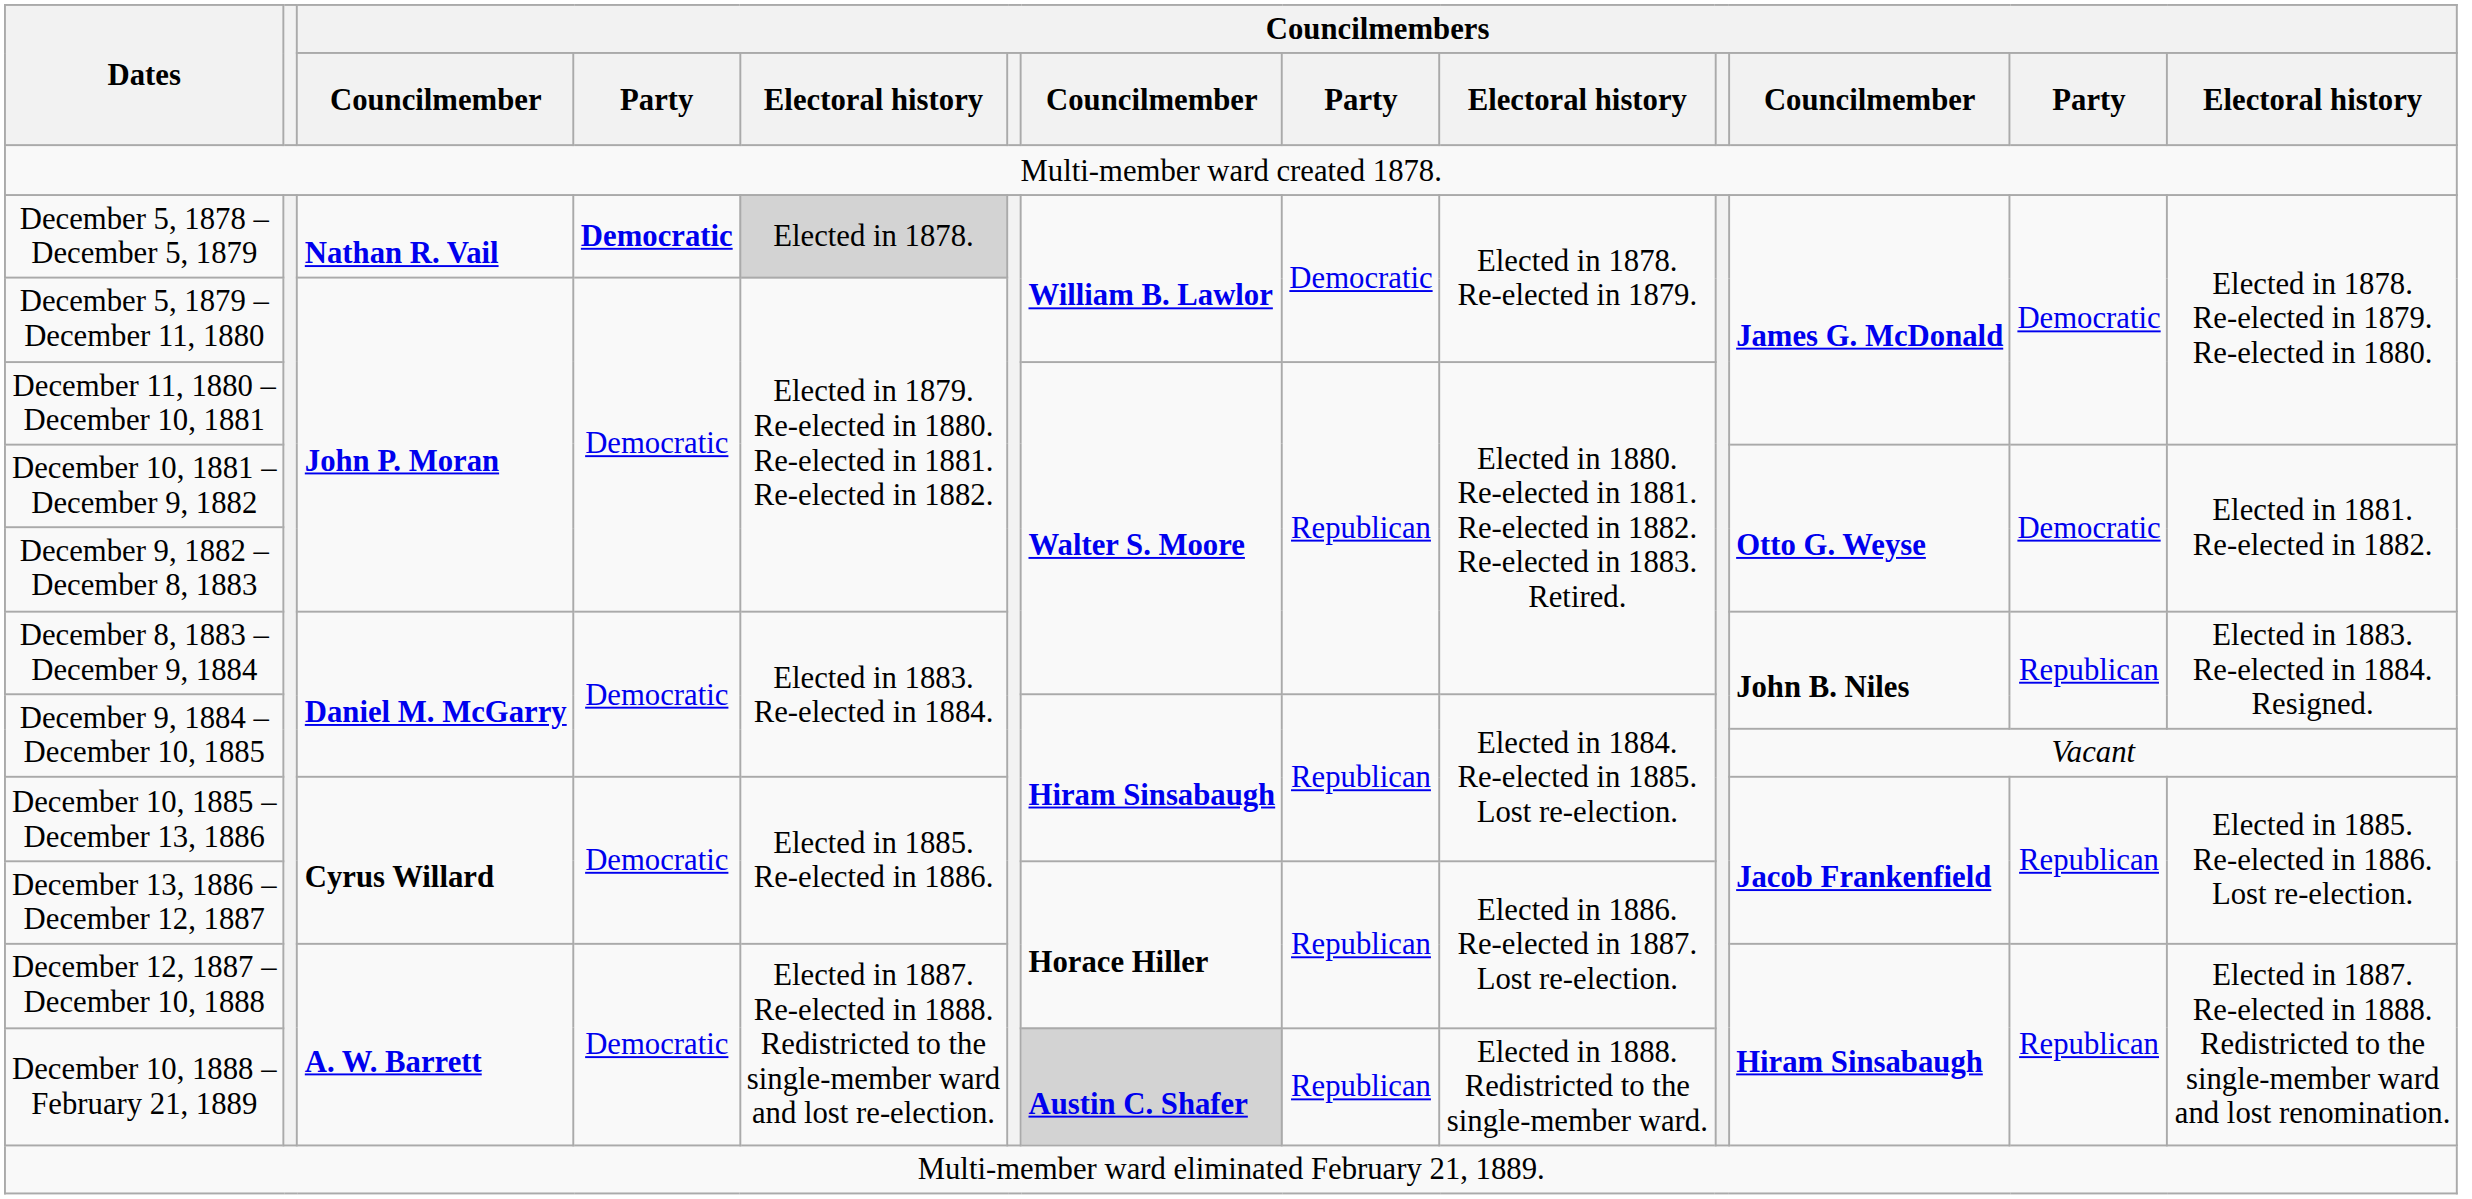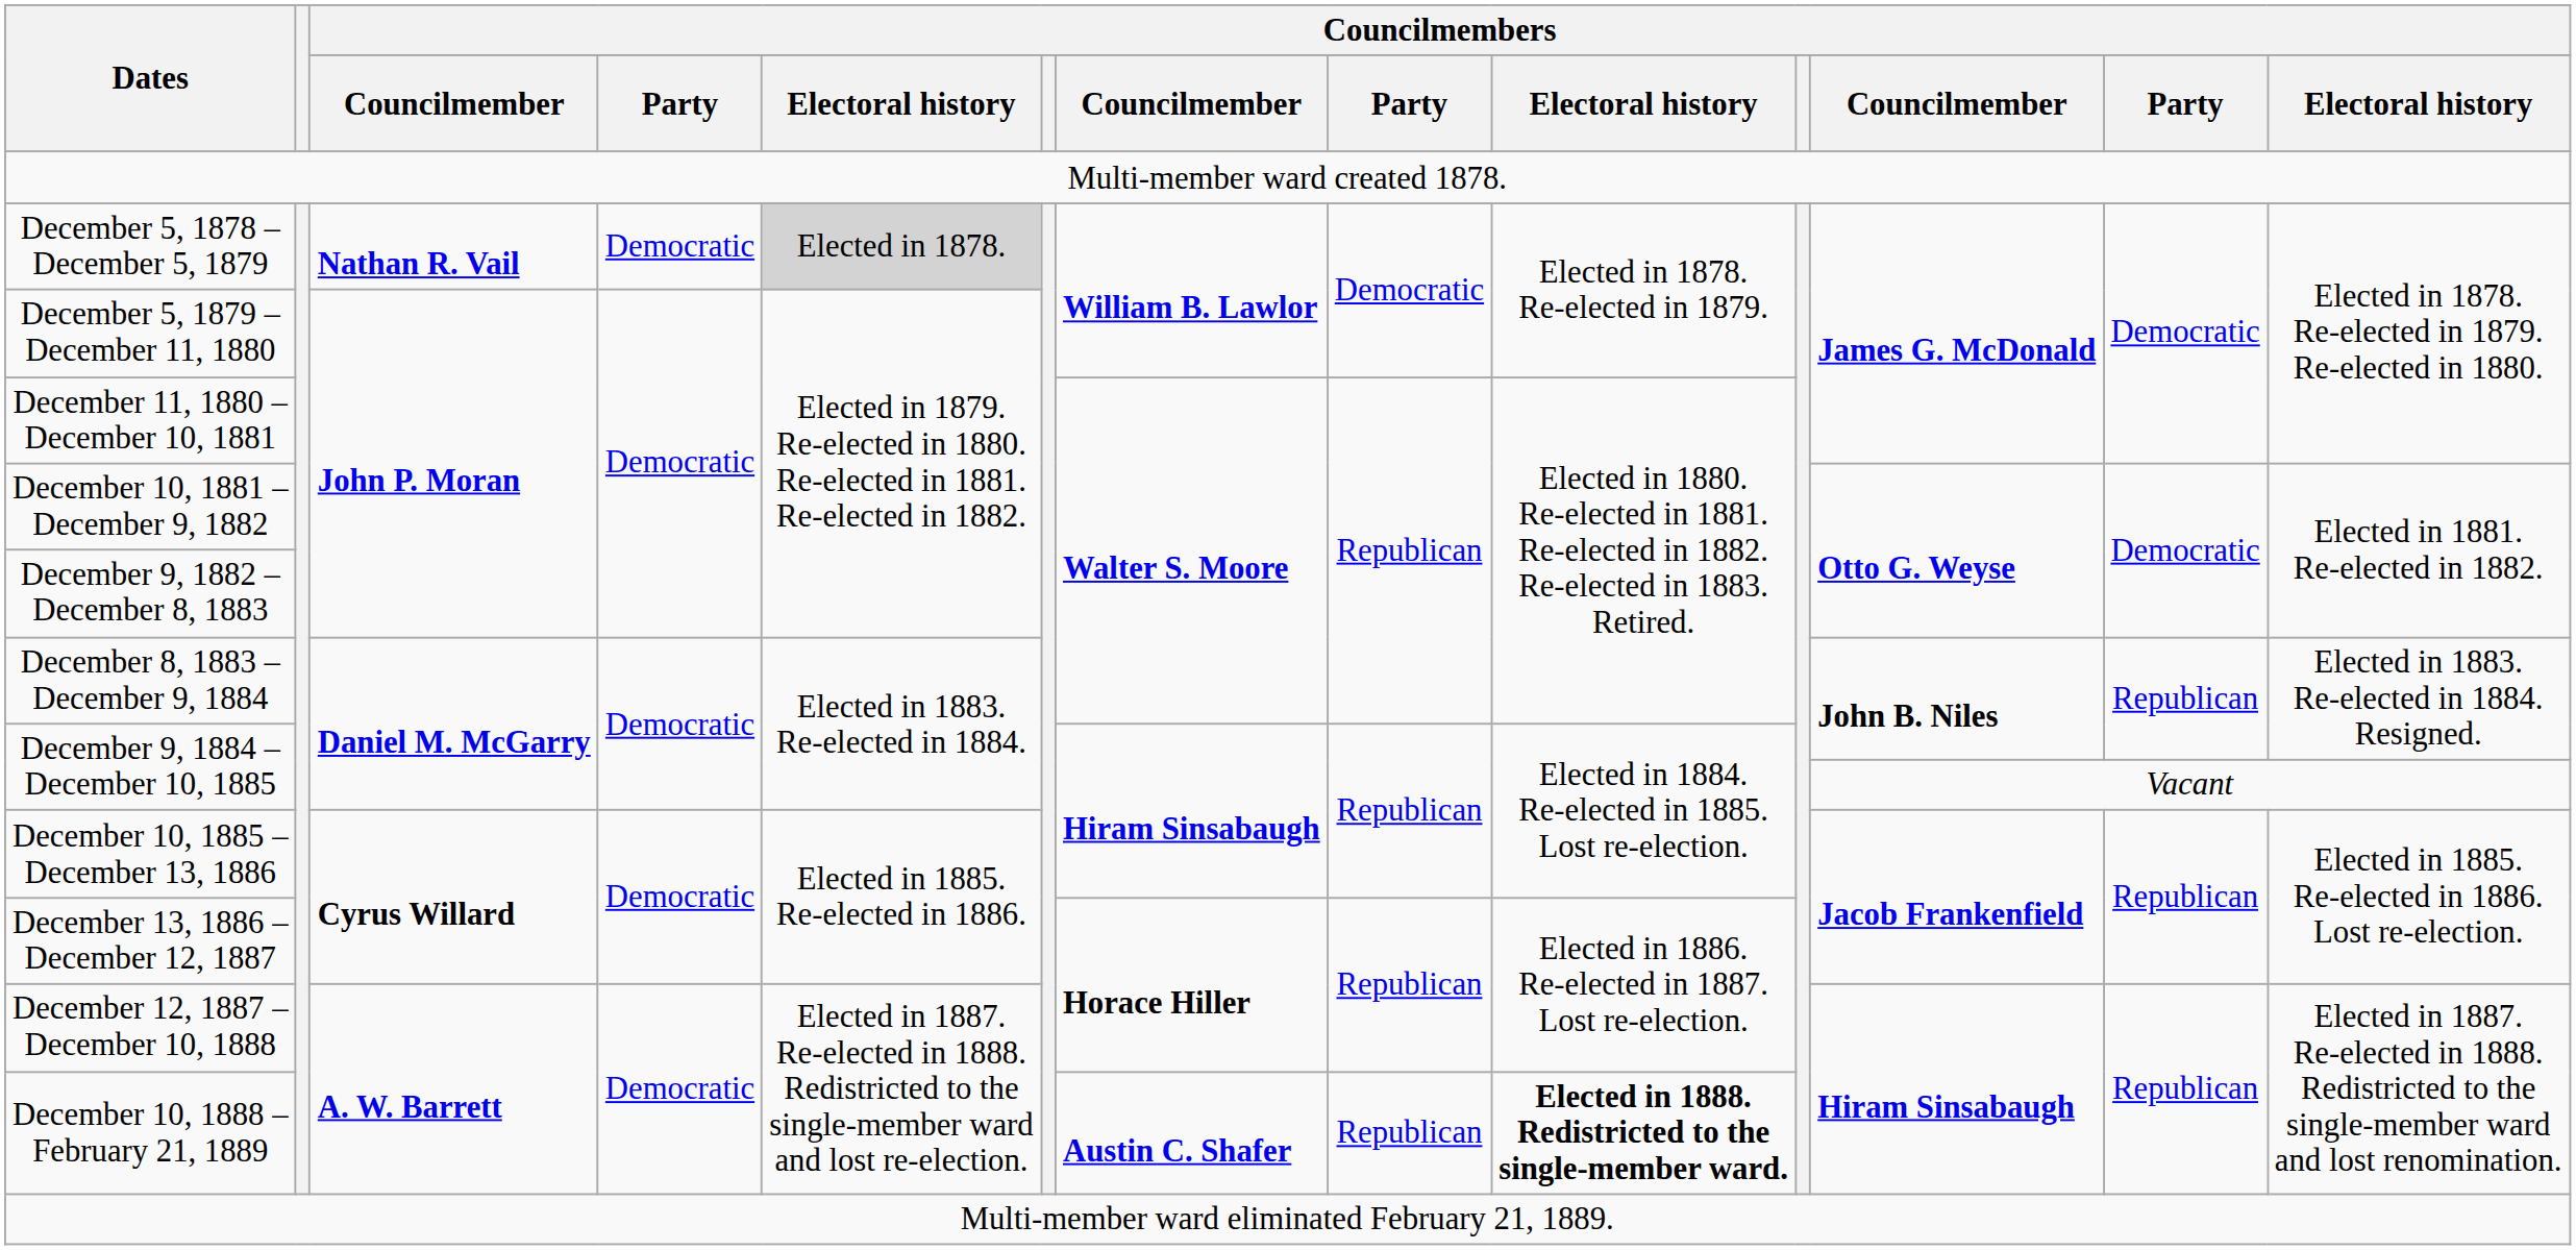December 5, 1878 – December 5, 1879 | column 4: bold -> normal
December 10, 1888 – February 21, 1889 | column 7: lightgrey background -> no background
December 10, 1888 – February 21, 1889 | column 9: normal -> bold
